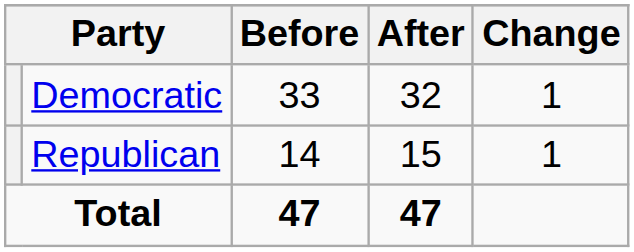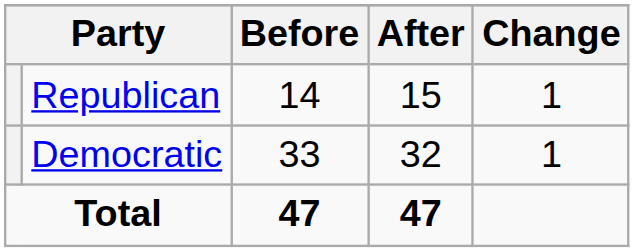rows swapped: Democratic <-> Republican
